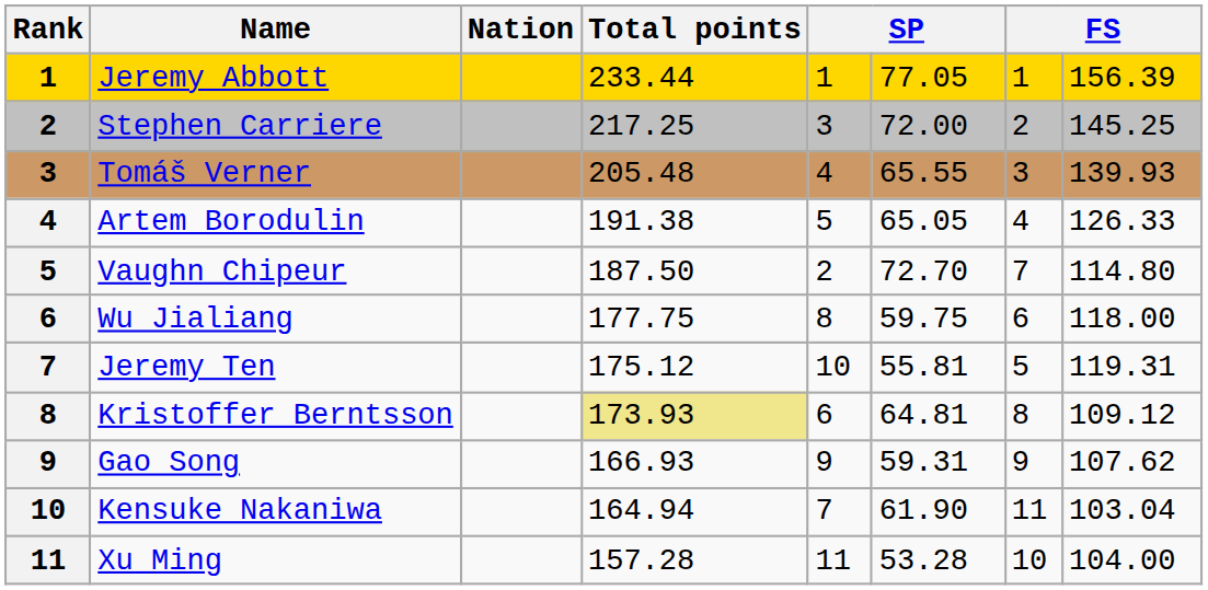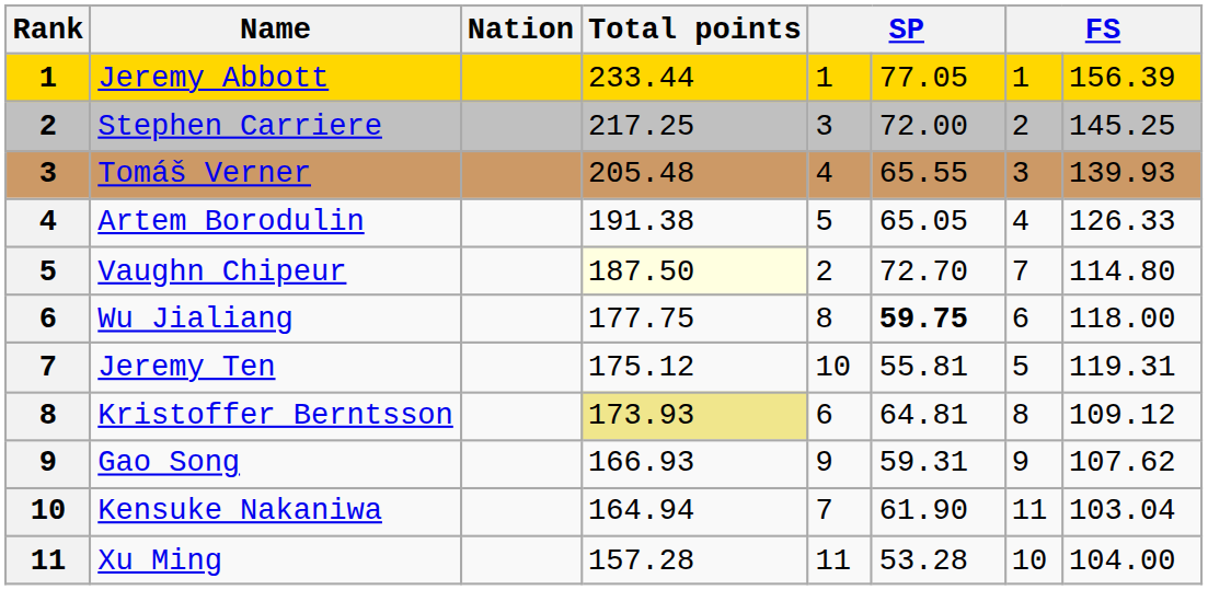Vaughn Chipeur | Total points: no background -> lightyellow background
Wu Jialiang | column 6: normal -> bold
